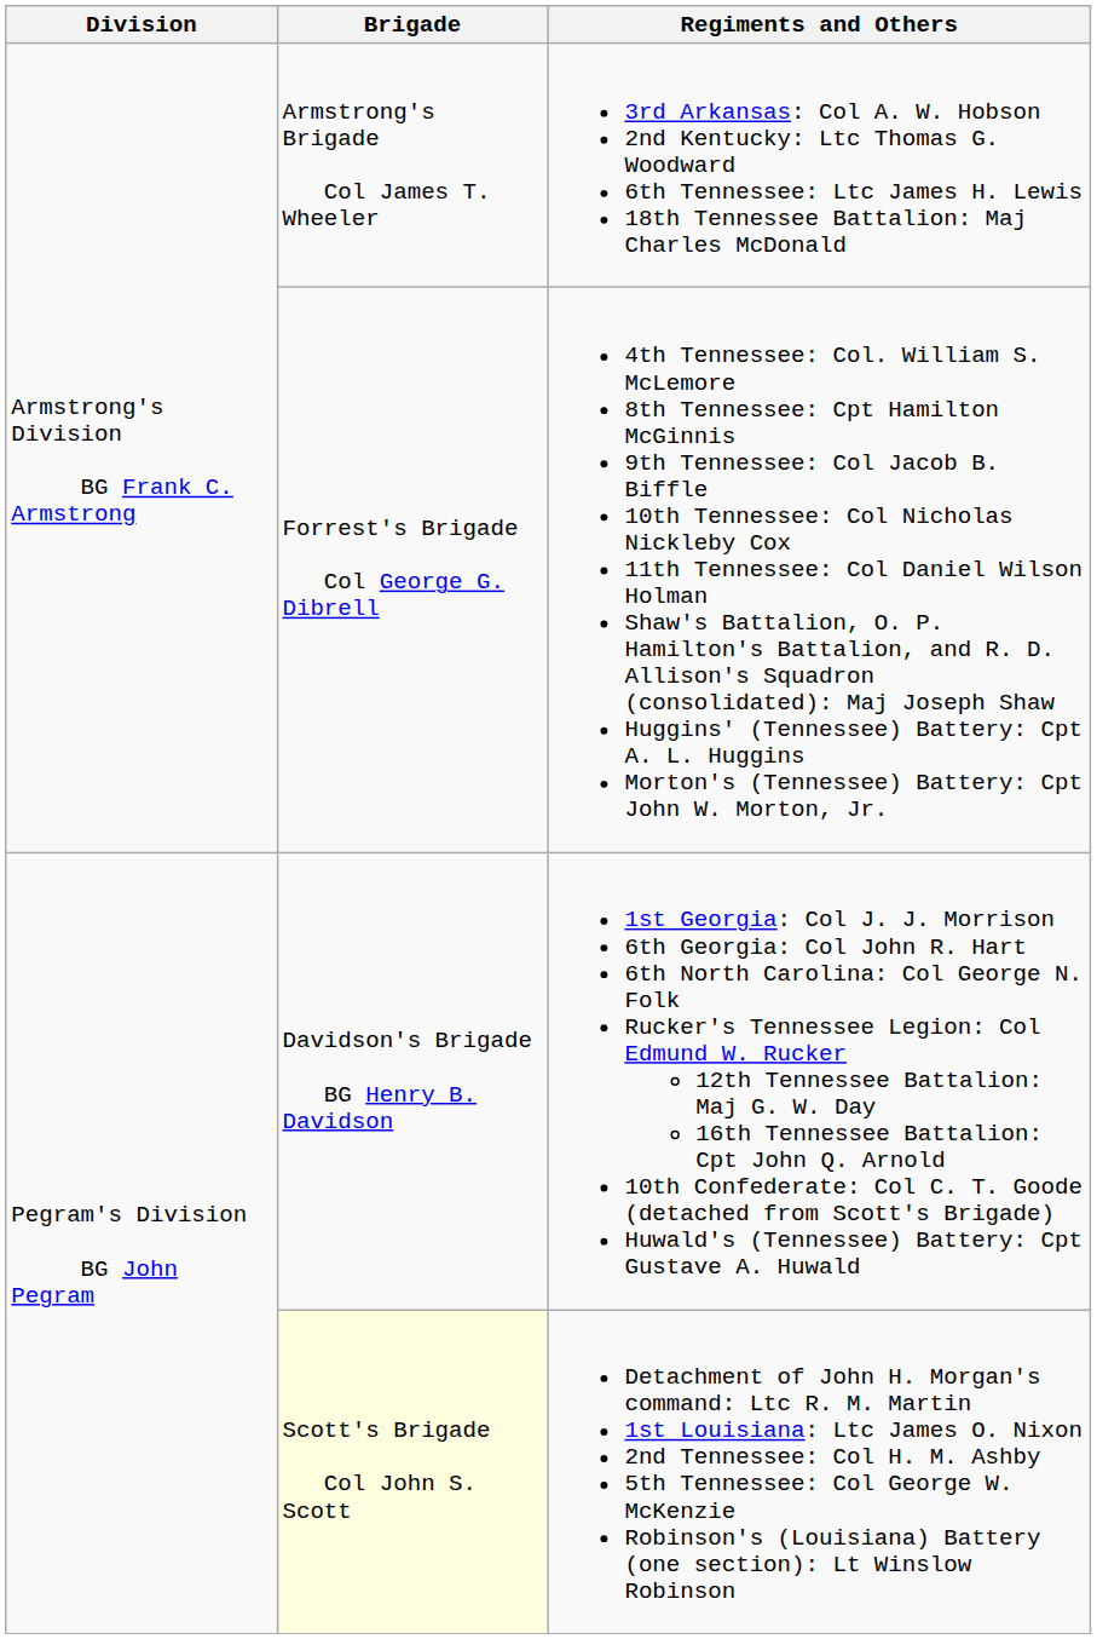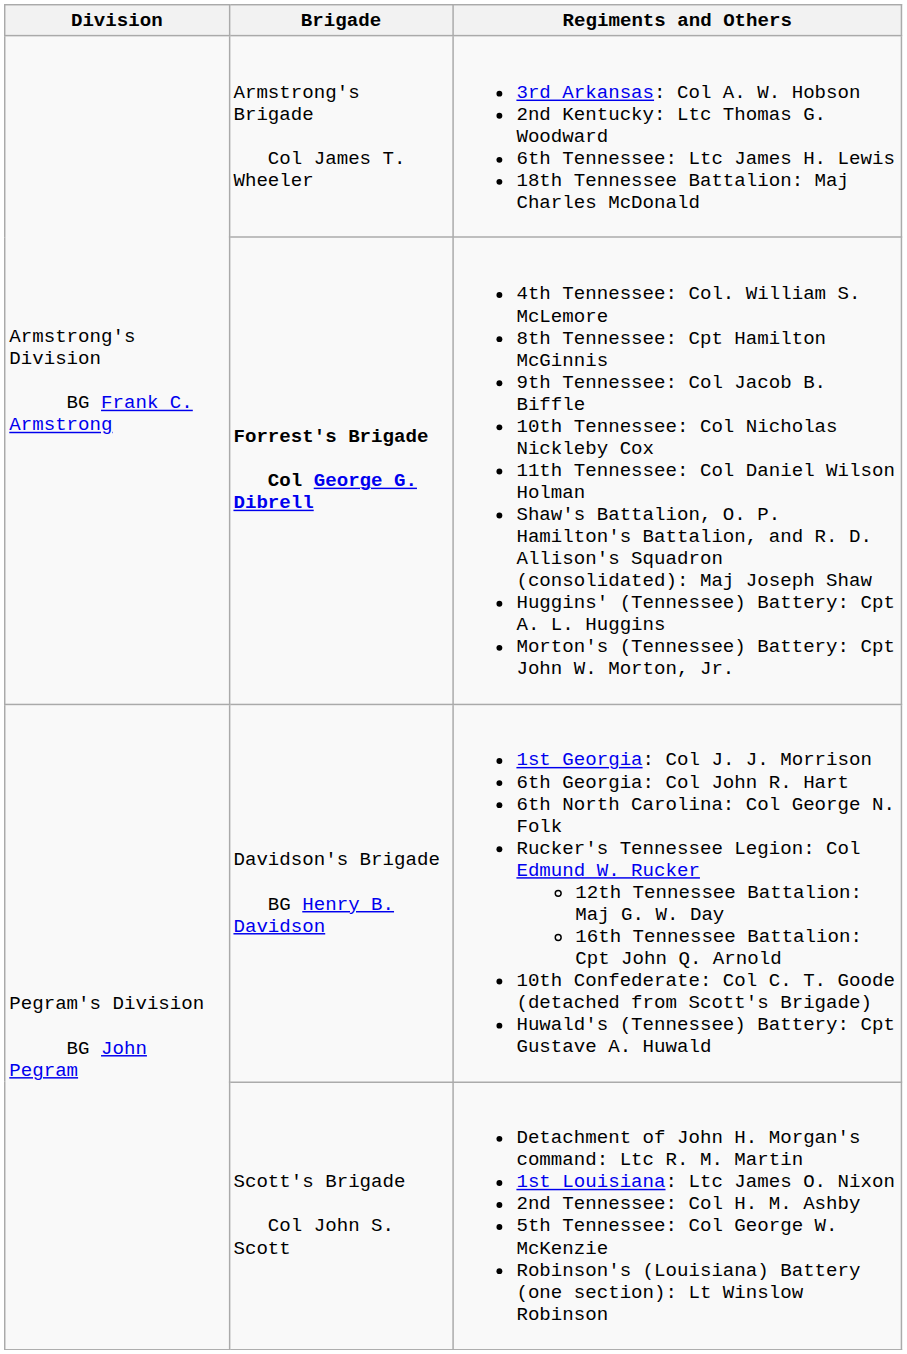Forrest's Brigade Col George G. Dibrell | Brigade: normal -> bold
Scott's Brigade Col John S. Scott | Brigade: lightyellow background -> no background
